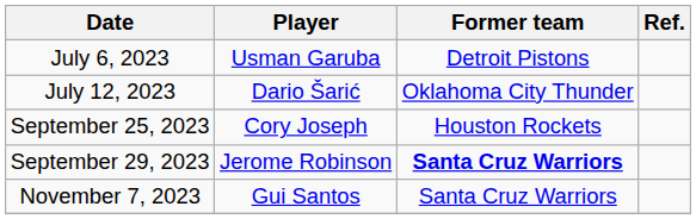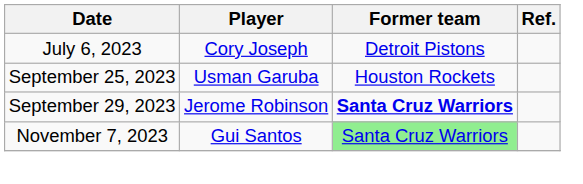July 6, 2023 | Player: Usman Garuba -> Cory Joseph
- row: July 12, 2023 | Dario Šarić | Oklahoma City Thunder
September 25, 2023 | Player: Cory Joseph -> Usman Garuba
November 7, 2023 | Former team: no background -> lightgreen background
